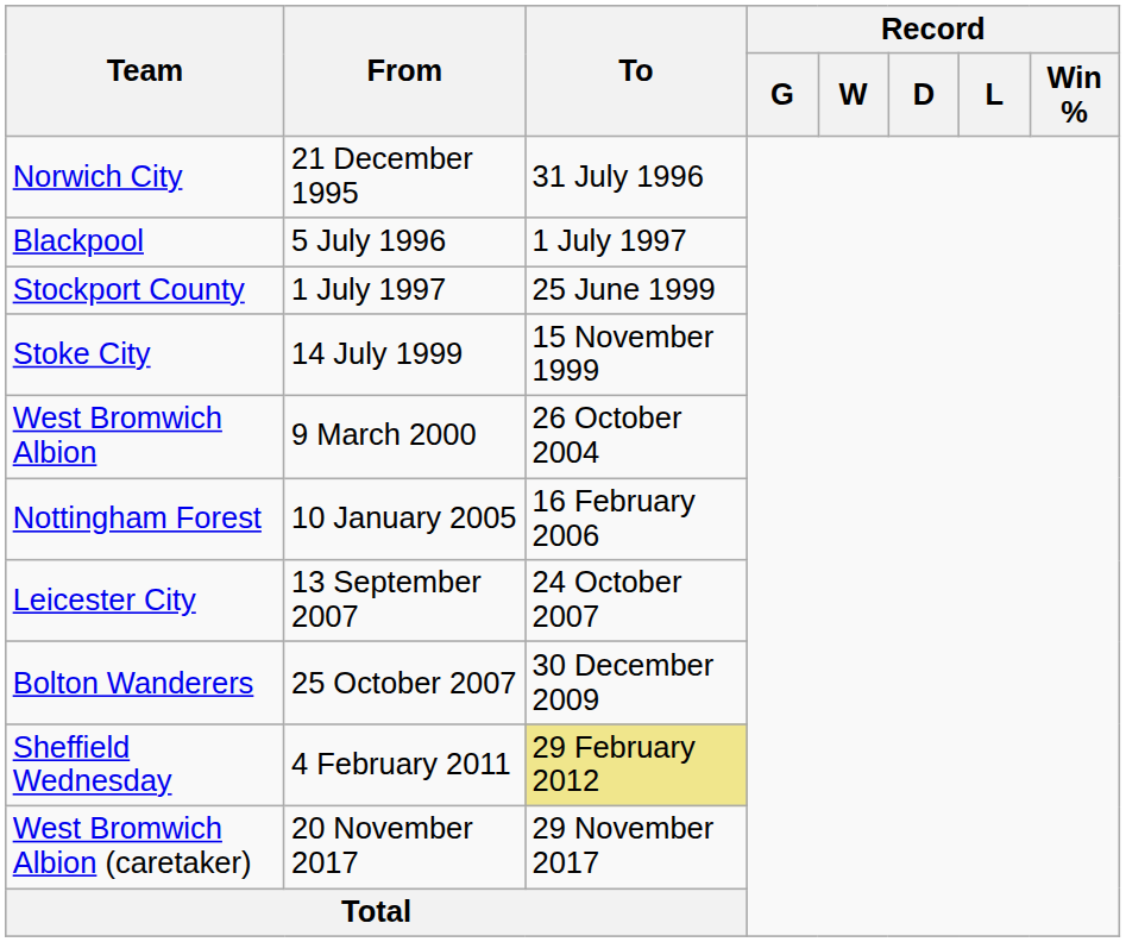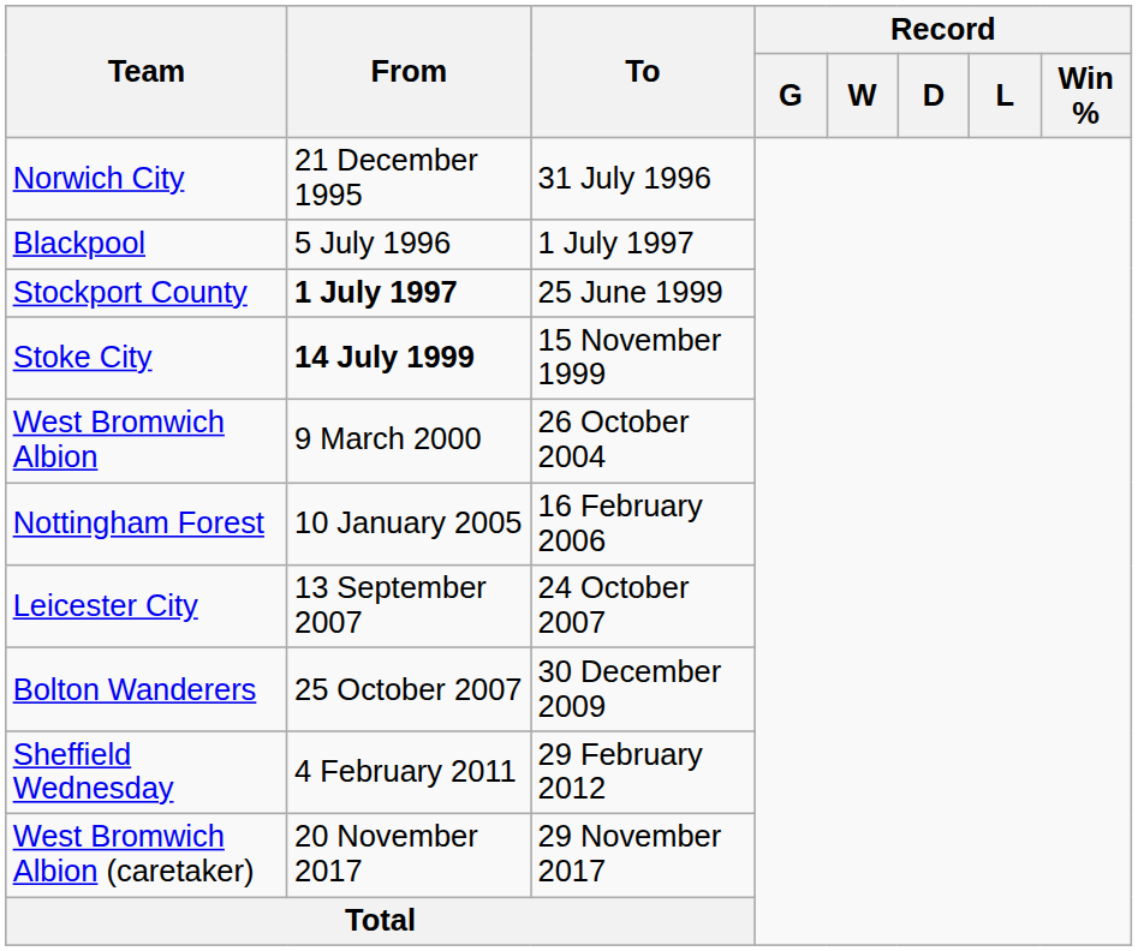Stockport County | From: normal -> bold
Stoke City | From: normal -> bold
Sheffield Wednesday | To: khaki background -> no background
